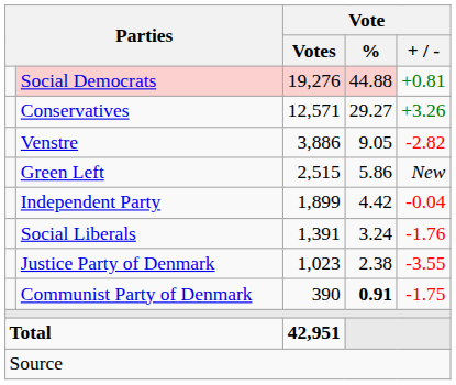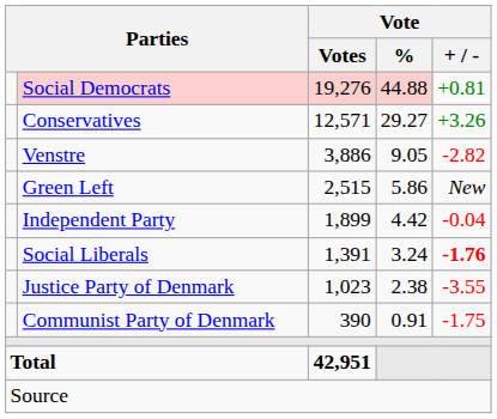Social Liberals | Vote / + / -: normal -> bold
Communist Party of Denmark | Vote / %: bold -> normal
